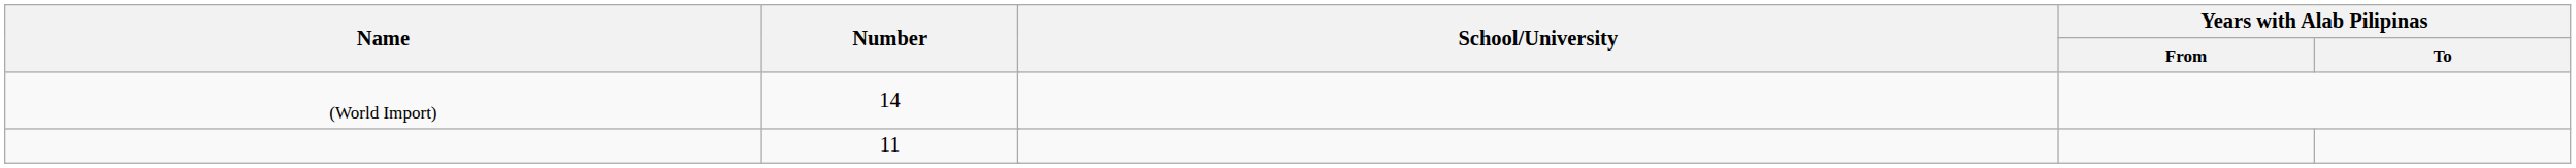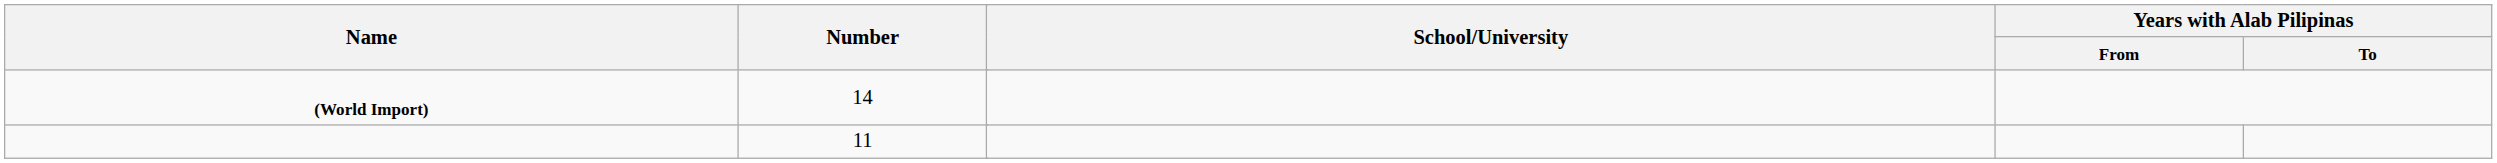(World Import) | Name: normal -> bold
